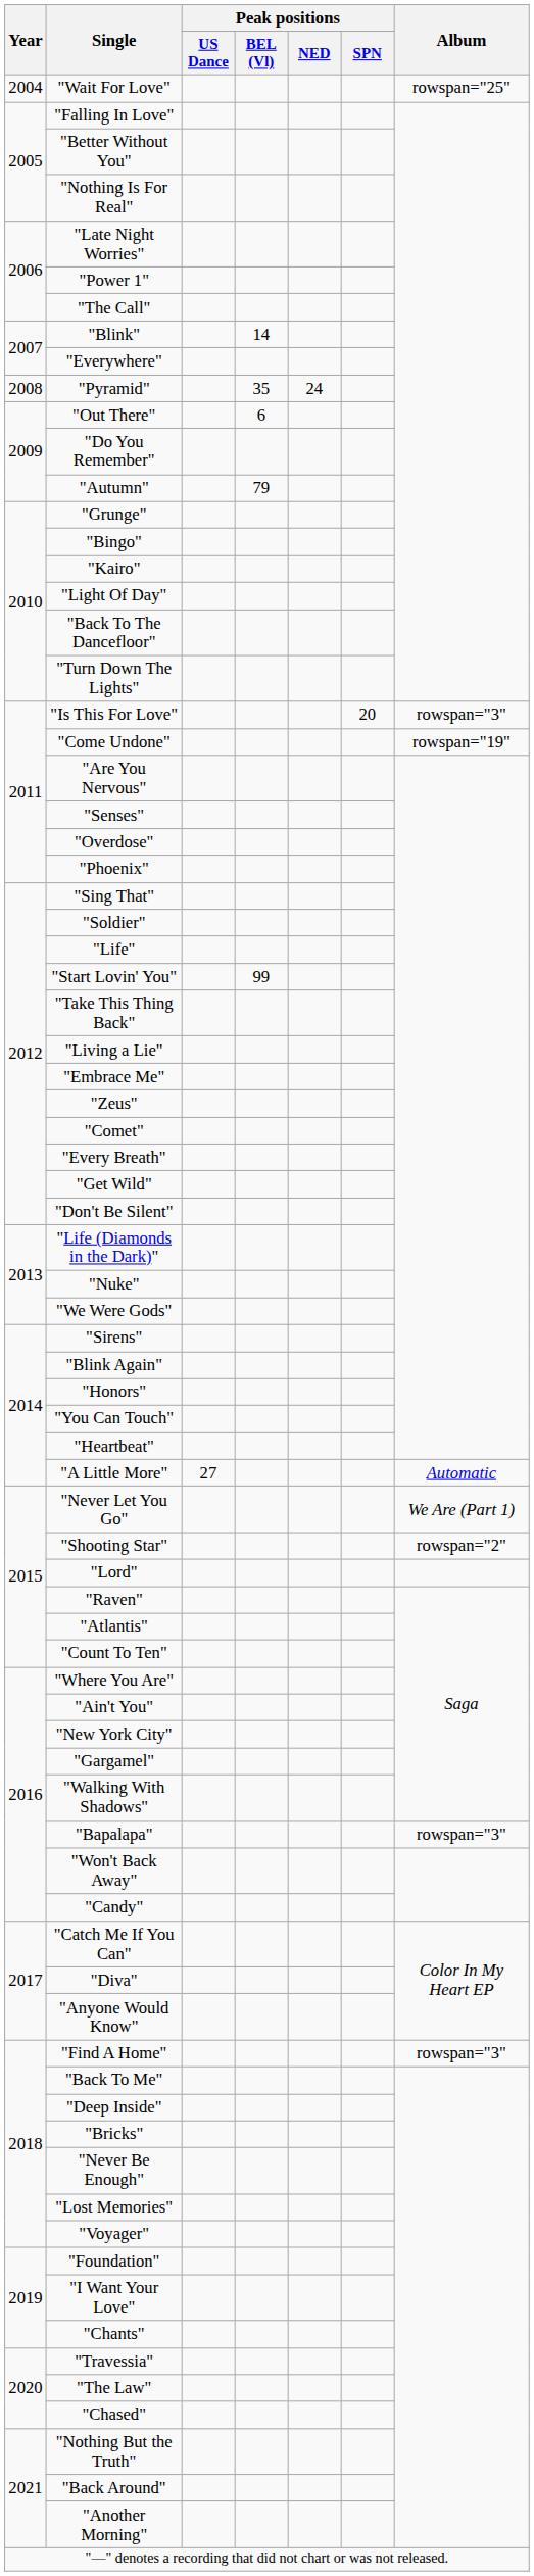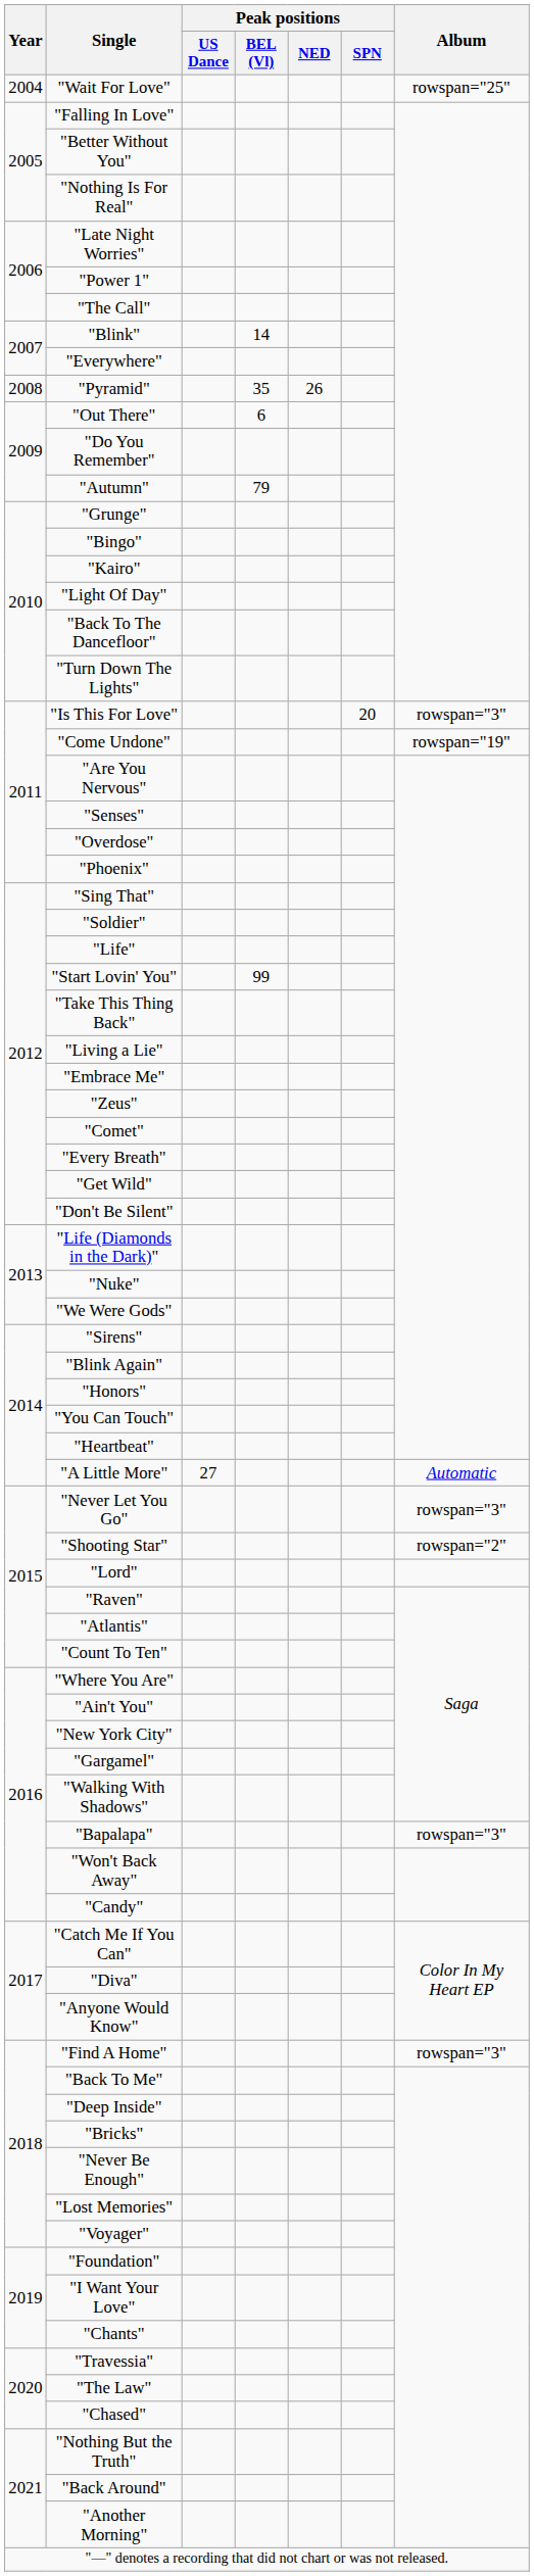"Pyramid" | Peak positions / NED: 24 -> 26
"Never Let You Go" | Album: We Are (Part 1) -> rowspan="3"
